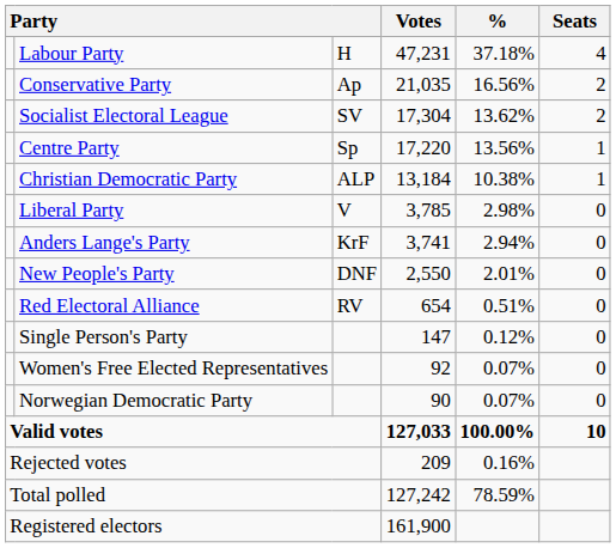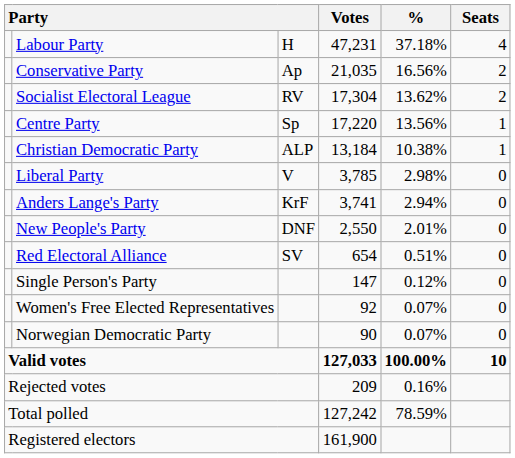Socialist Electoral League | column 3: SV -> RV
Red Electoral Alliance | column 3: RV -> SV
